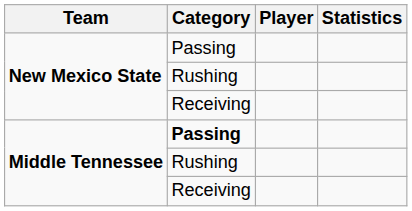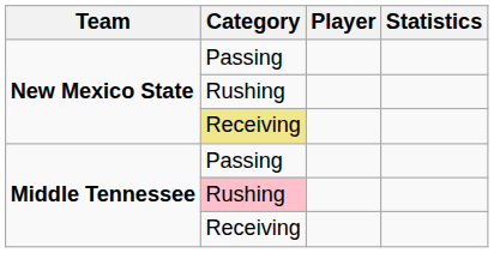New Mexico State / Receiving | Category: no background -> khaki background
Middle Tennessee / Passing | Category: bold -> normal
Middle Tennessee / Rushing | Category: no background -> pink background
